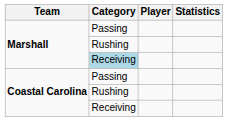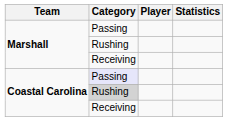Marshall / Receiving | Category: lightblue background -> no background
Coastal Carolina / Passing | Category: no background -> lavender background
Coastal Carolina / Rushing | Category: no background -> lightgrey background
